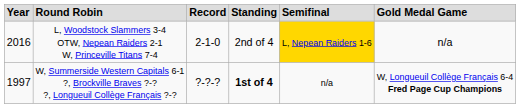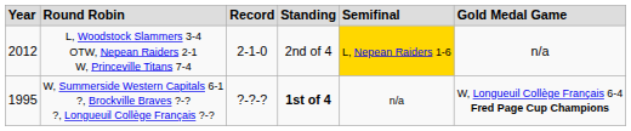row 2 | column 1: 2016 -> 2012
row 3 | column 1: 1997 -> 1995
